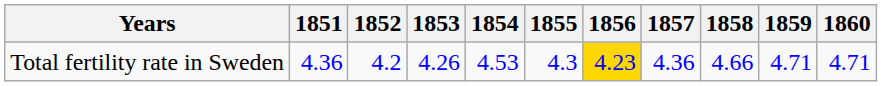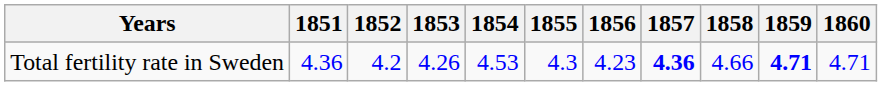row 2 | 1856: gold background -> no background
row 2 | 1857: normal -> bold
row 2 | 1859: normal -> bold
